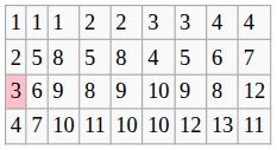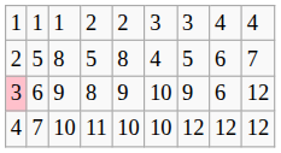row 3 | column 8: 8 -> 6
row 4 | column 8: 13 -> 12
row 4 | column 9: 11 -> 12
